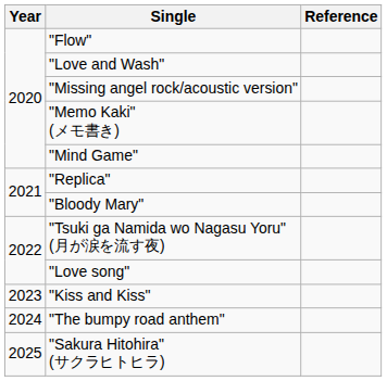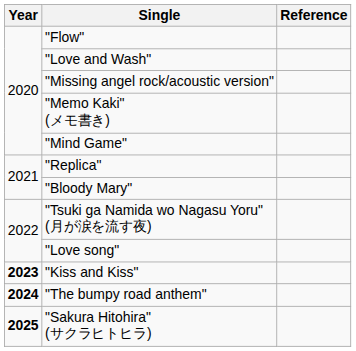"Kiss and Kiss" | Year: normal -> bold
"The bumpy road anthem" | Year: normal -> bold
"Sakura Hitohira" (サクラヒトヒラ) | Year: normal -> bold
